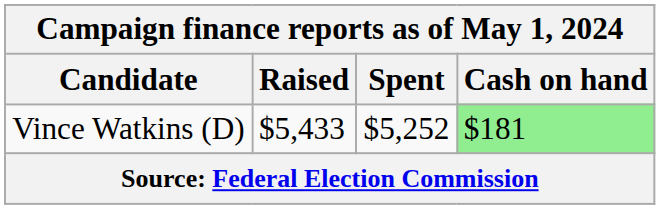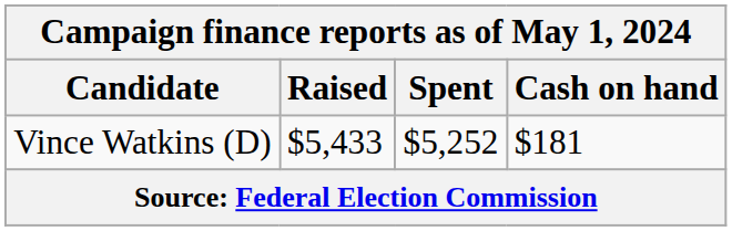Vince Watkins (D) | Cash on hand: lightgreen background -> no background
